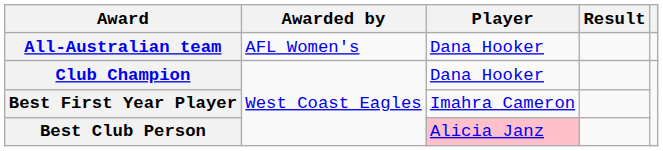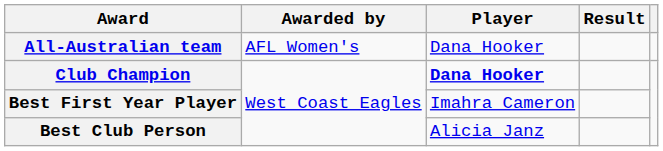Club Champion | Player: normal -> bold
Best Club Person | Player: pink background -> no background
